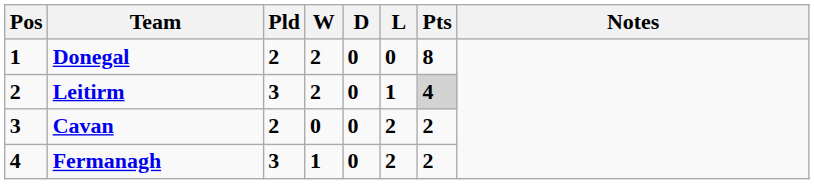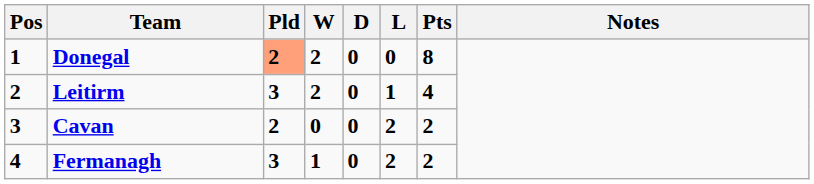Donegal | Pld: no background -> lightsalmon background
Leitirm | Pts: lightgrey background -> no background
